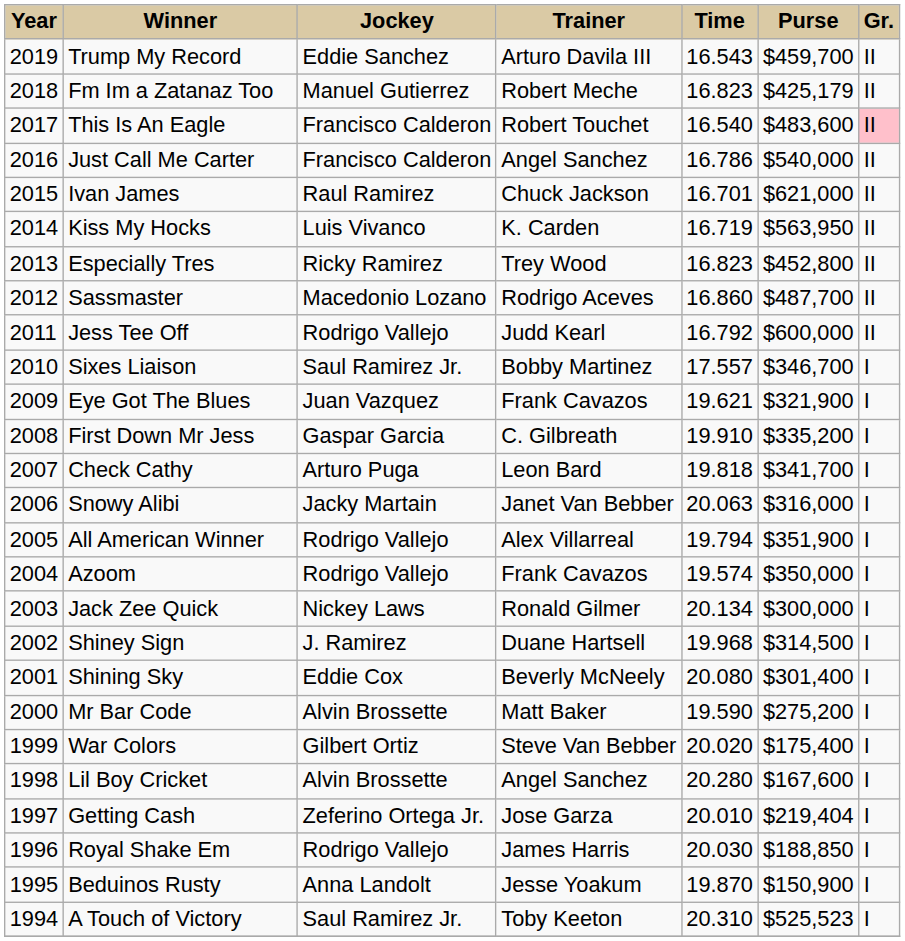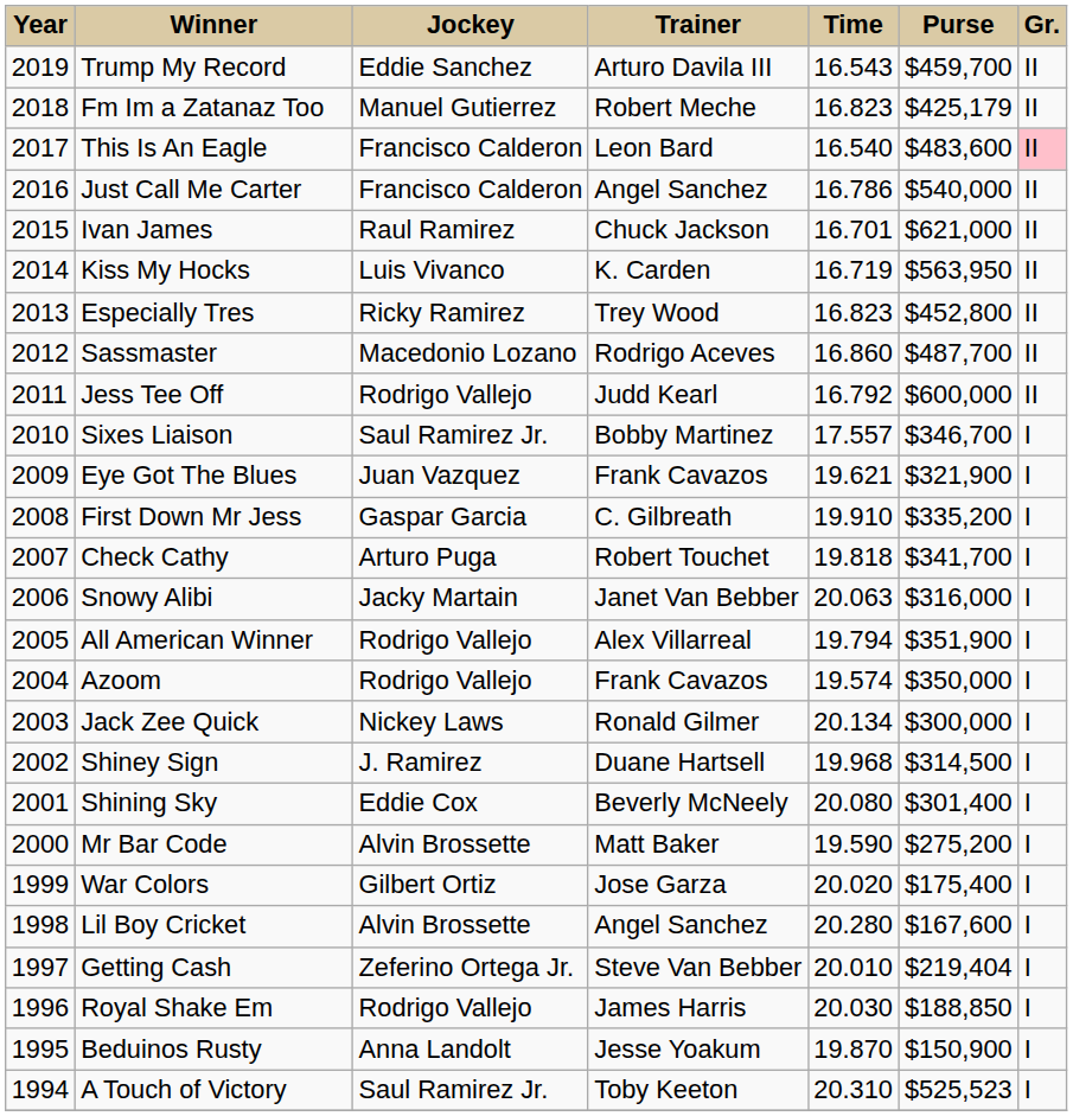This Is An Eagle | Trainer: Robert Touchet -> Leon Bard
Check Cathy | Trainer: Leon Bard -> Robert Touchet
War Colors | Trainer: Steve Van Bebber -> Jose Garza
Getting Cash | Trainer: Jose Garza -> Steve Van Bebber
